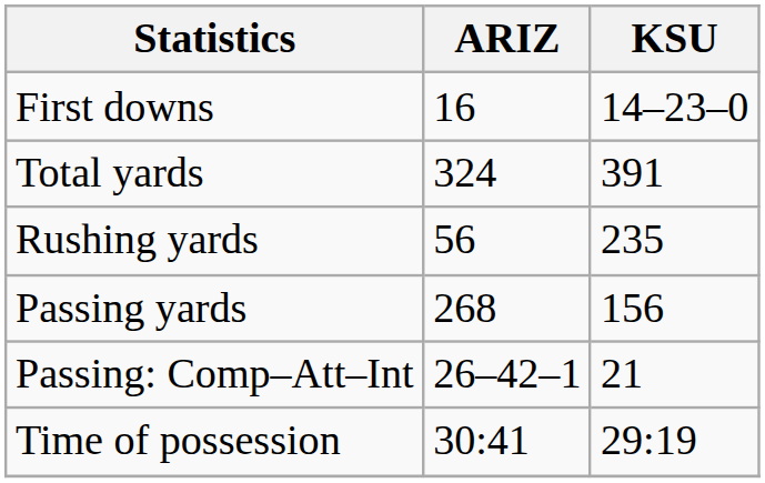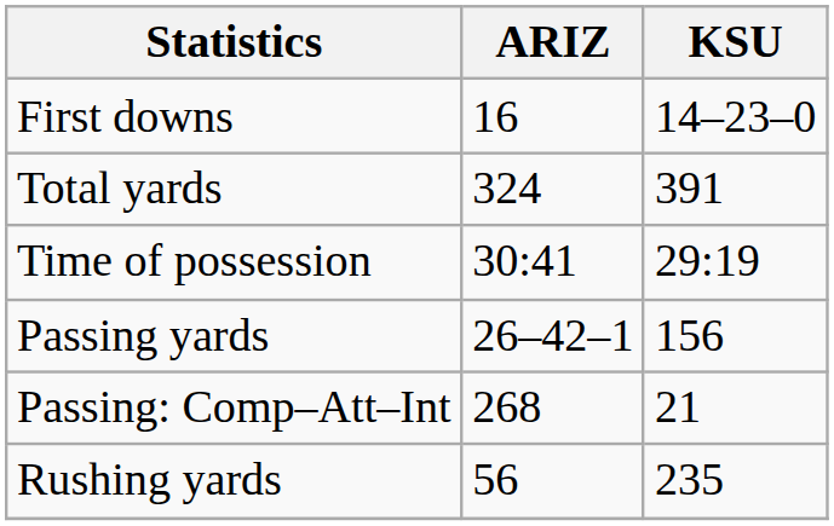rows swapped: Rushing yards <-> Time of possession
Passing yards | ARIZ: 268 -> 26–42–1
Passing: Comp–Att–Int | ARIZ: 26–42–1 -> 268
